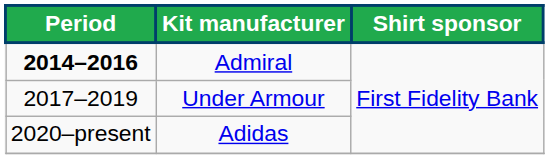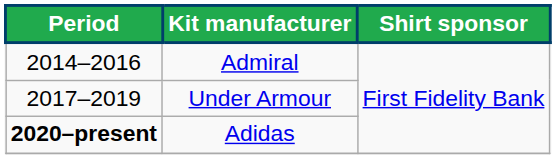Admiral | Period: bold -> normal
Adidas | Period: normal -> bold
